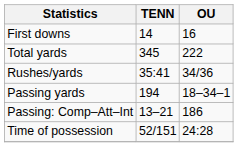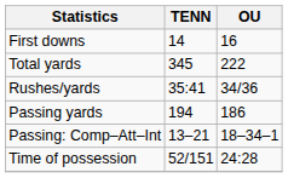Passing yards | OU: 18–34–1 -> 186
Passing: Comp–Att–Int | OU: 186 -> 18–34–1
